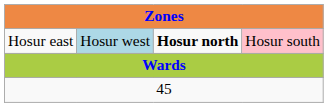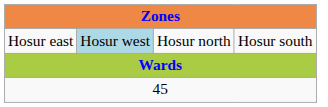Hosur east | column 3: bold -> normal
Hosur east | column 4: pink background -> no background
